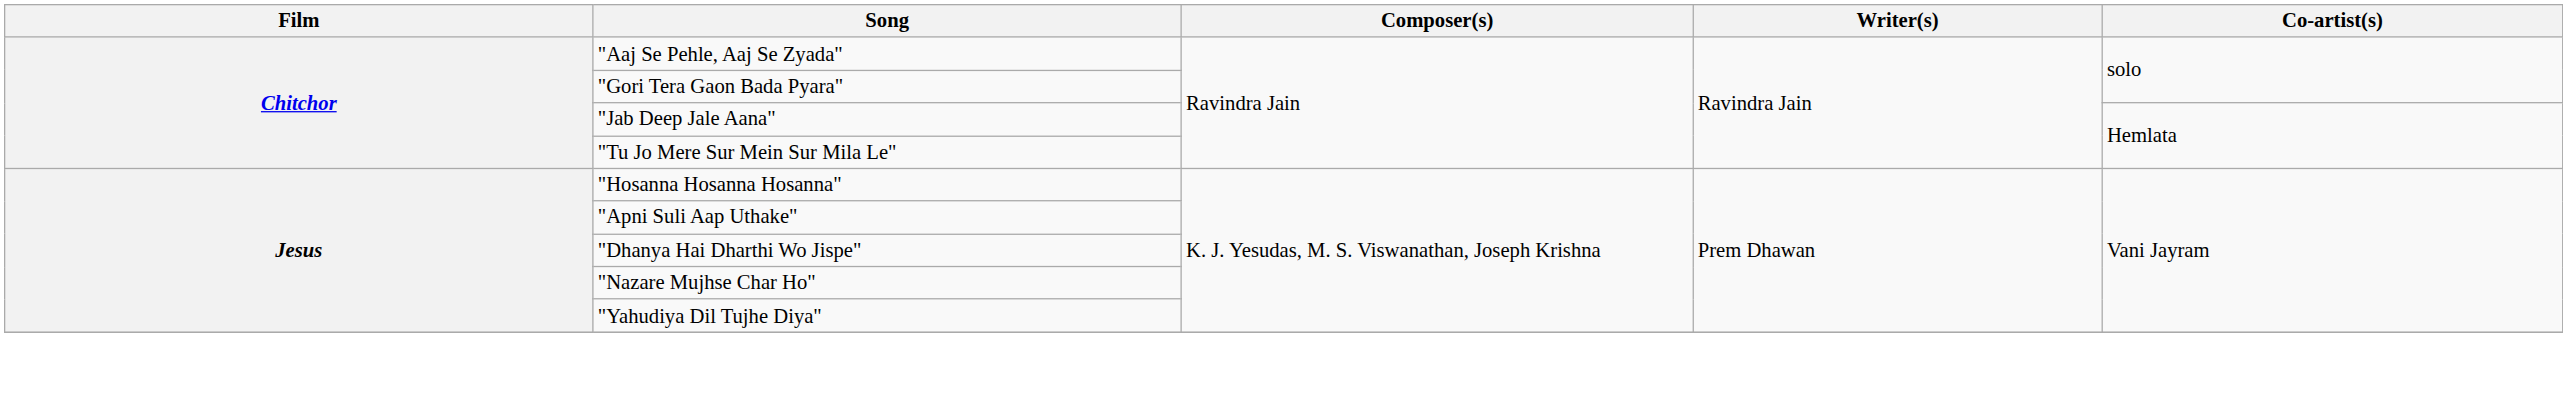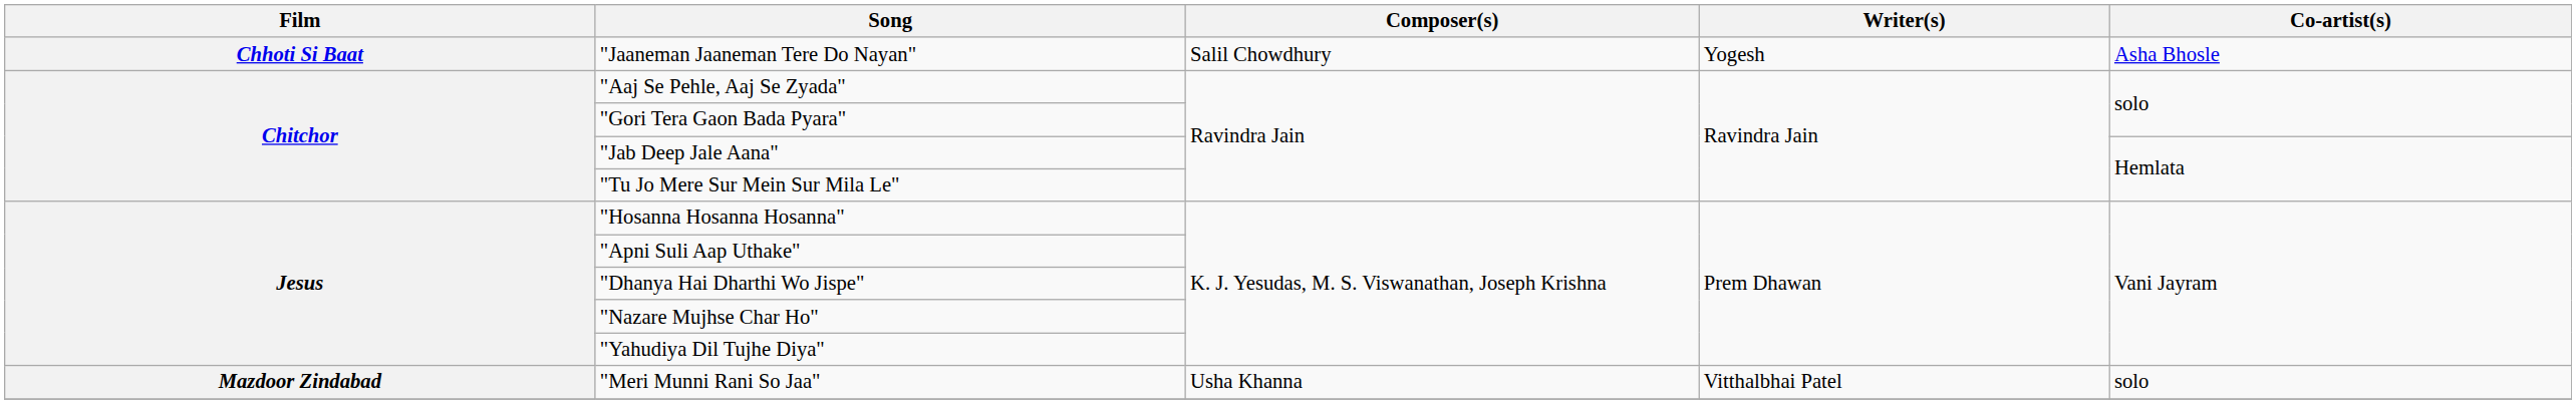+ row: Chhoti Si Baat | "Jaaneman Jaaneman Tere Do Nayan" | Salil Chowdhury | Yogesh | Asha Bhosle
+ row: Mazdoor Zindabad | "Meri Munni Rani So Jaa" | Usha Khanna | Vitthalbhai Patel | solo
